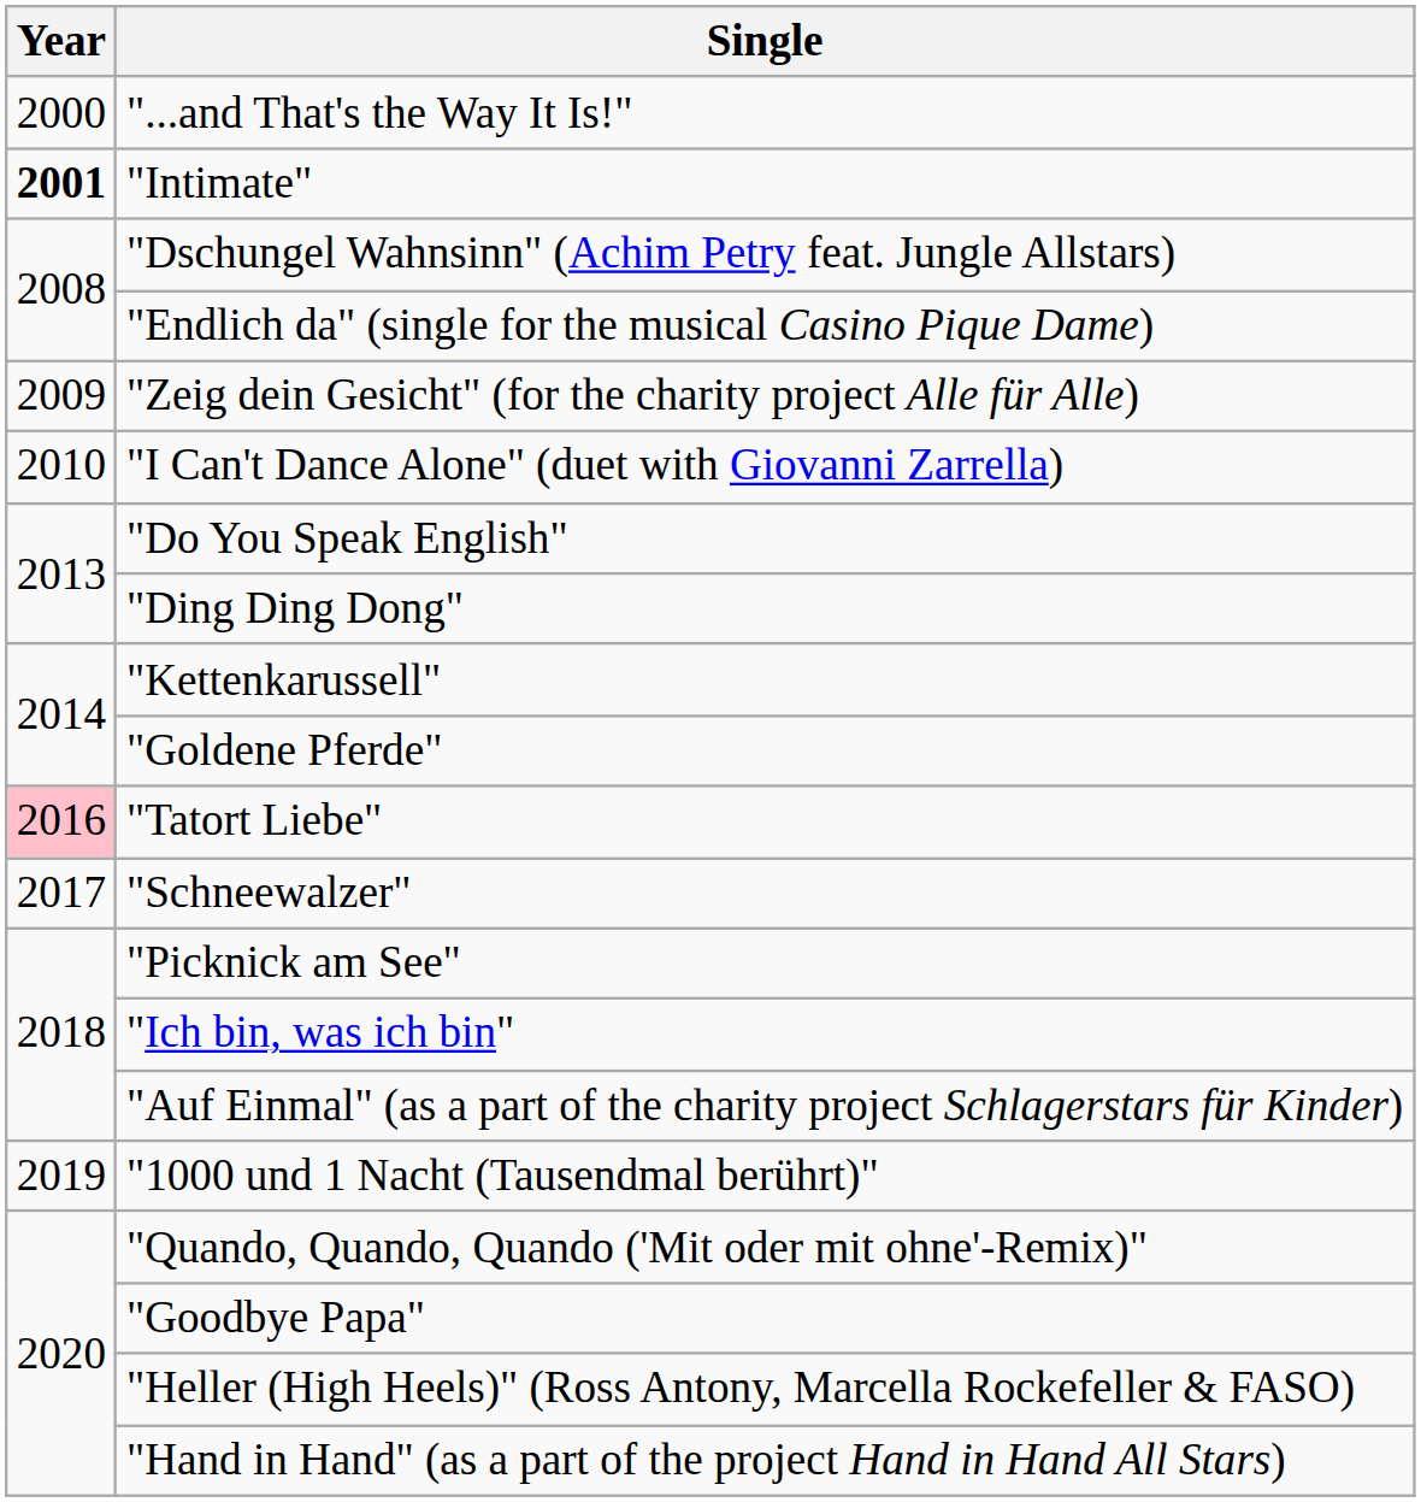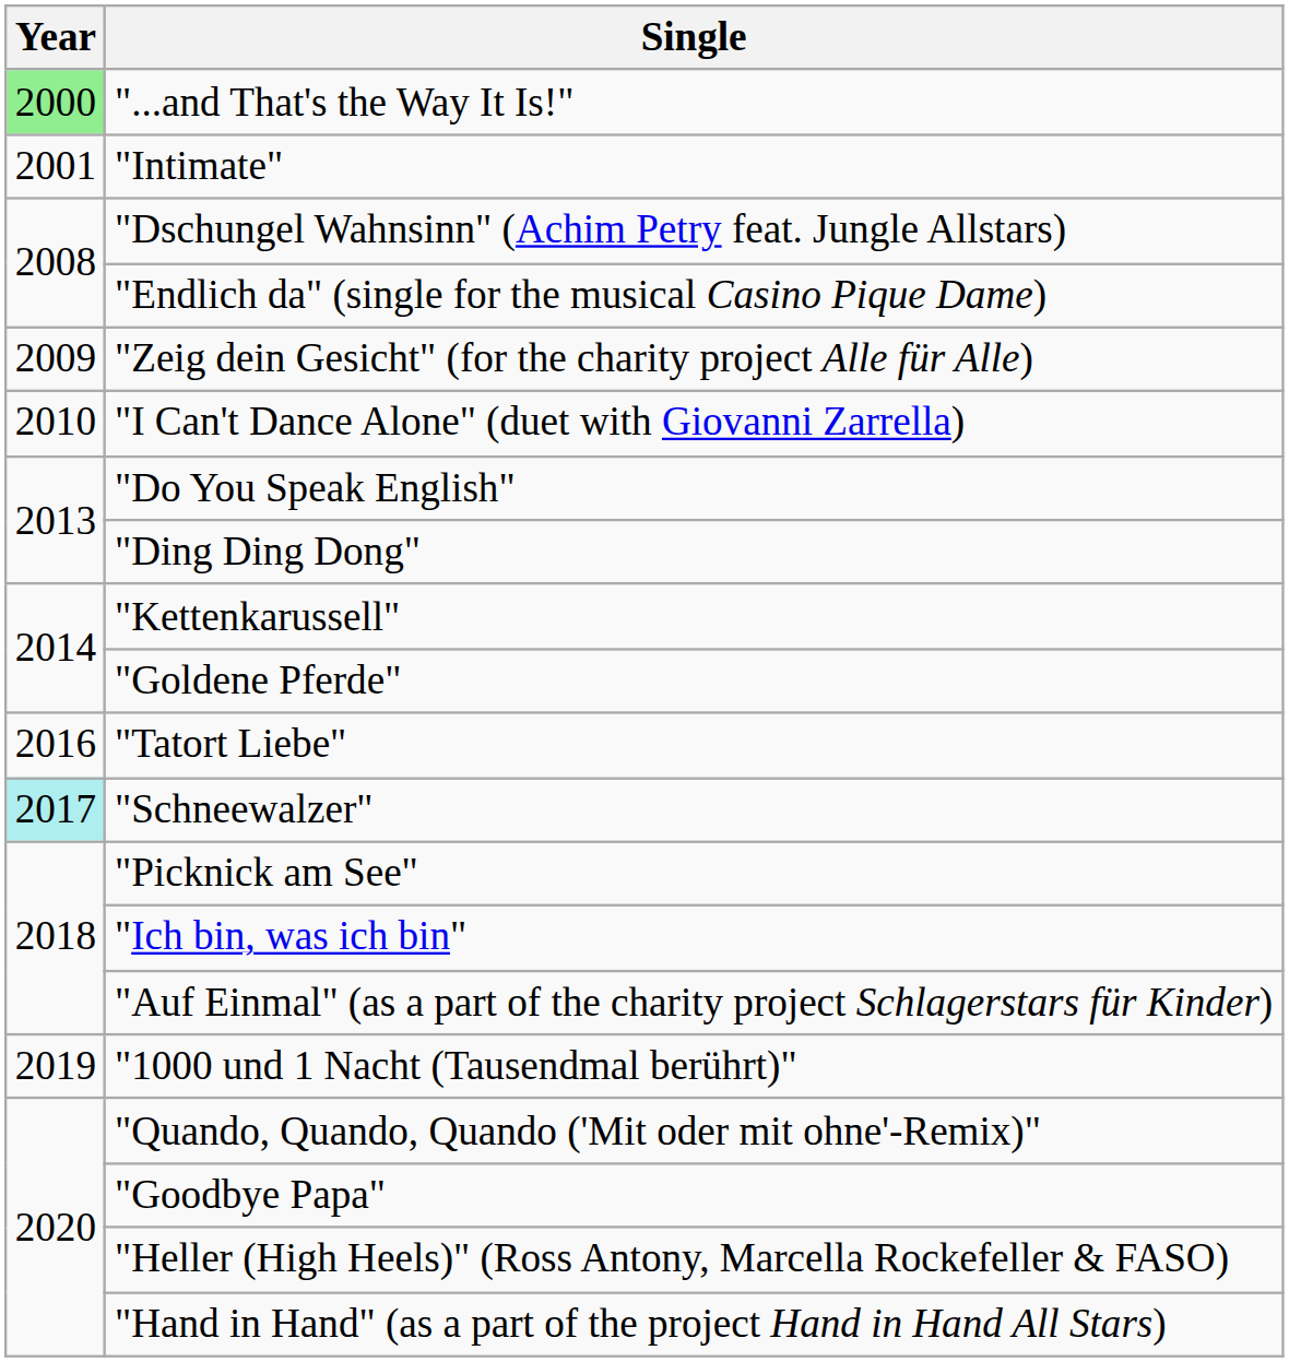"...and That's the Way It Is!" | Year: no background -> lightgreen background
"Intimate" | Year: bold -> normal
"Tatort Liebe" | Year: pink background -> no background
"Schneewalzer" | Year: no background -> paleturquoise background
